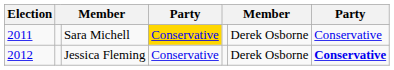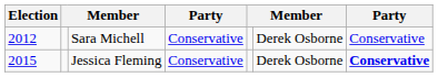Sara Michell | Election: 2011 -> 2012
Sara Michell | column 4: gold background -> no background
Jessica Fleming | Election: 2012 -> 2015
